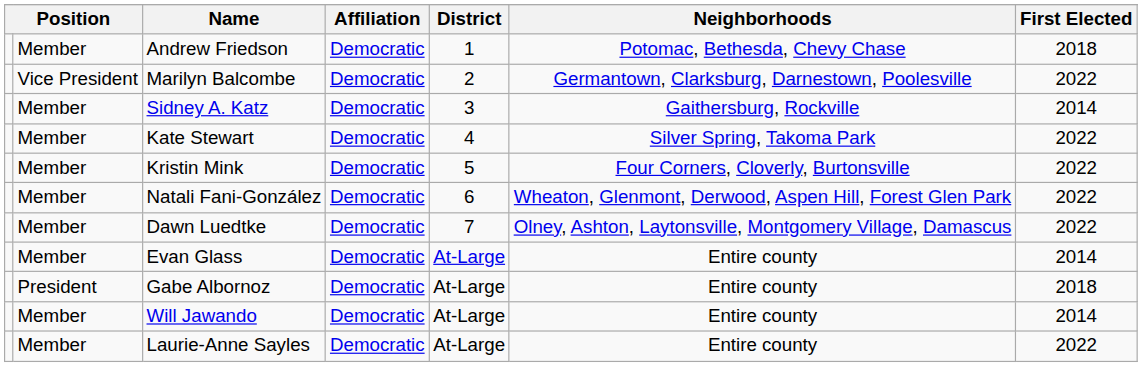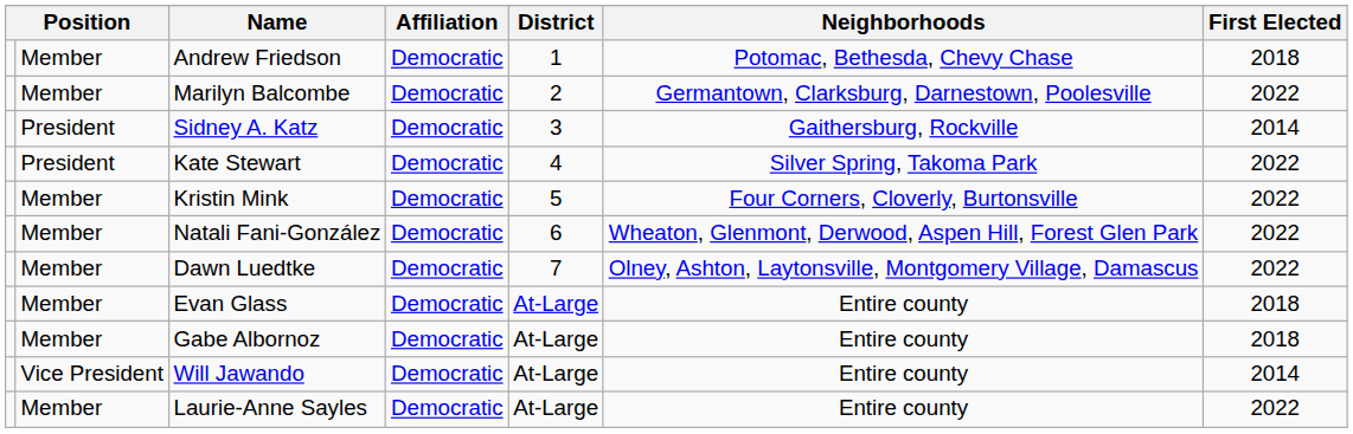Marilyn Balcombe | column 2: Vice President -> Member
Sidney A. Katz | column 2: Member -> President
Kate Stewart | column 2: Member -> President
Evan Glass | First Elected: 2014 -> 2018
Gabe Albornoz | column 2: President -> Member
Will Jawando | column 2: Member -> Vice President
